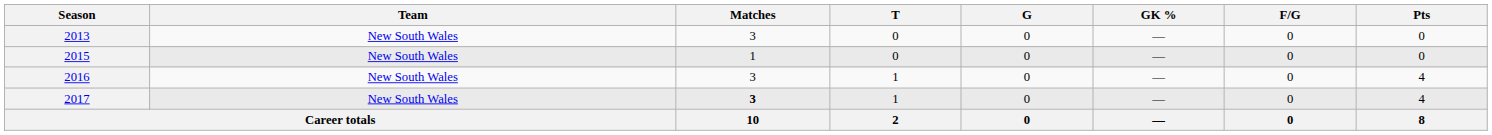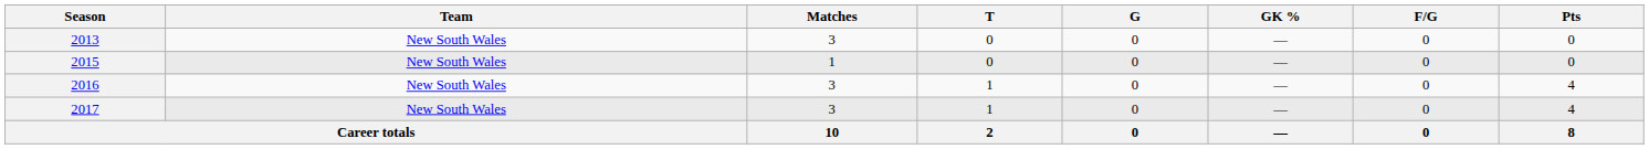2017 | Matches: bold -> normal
